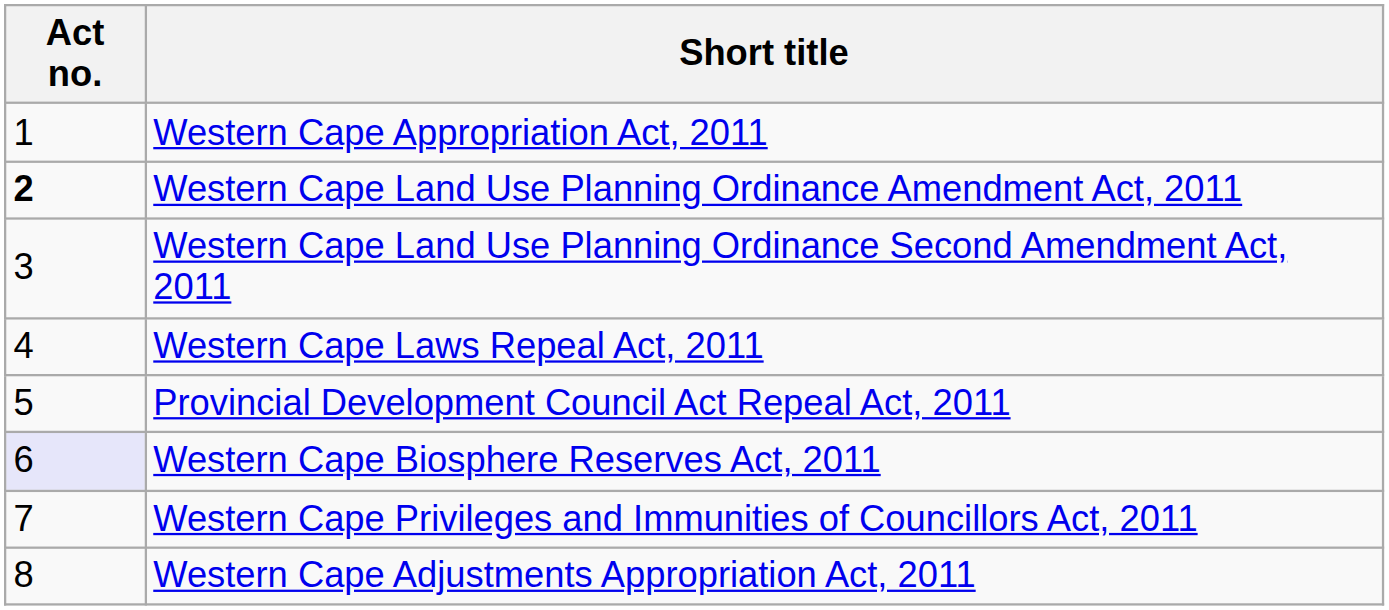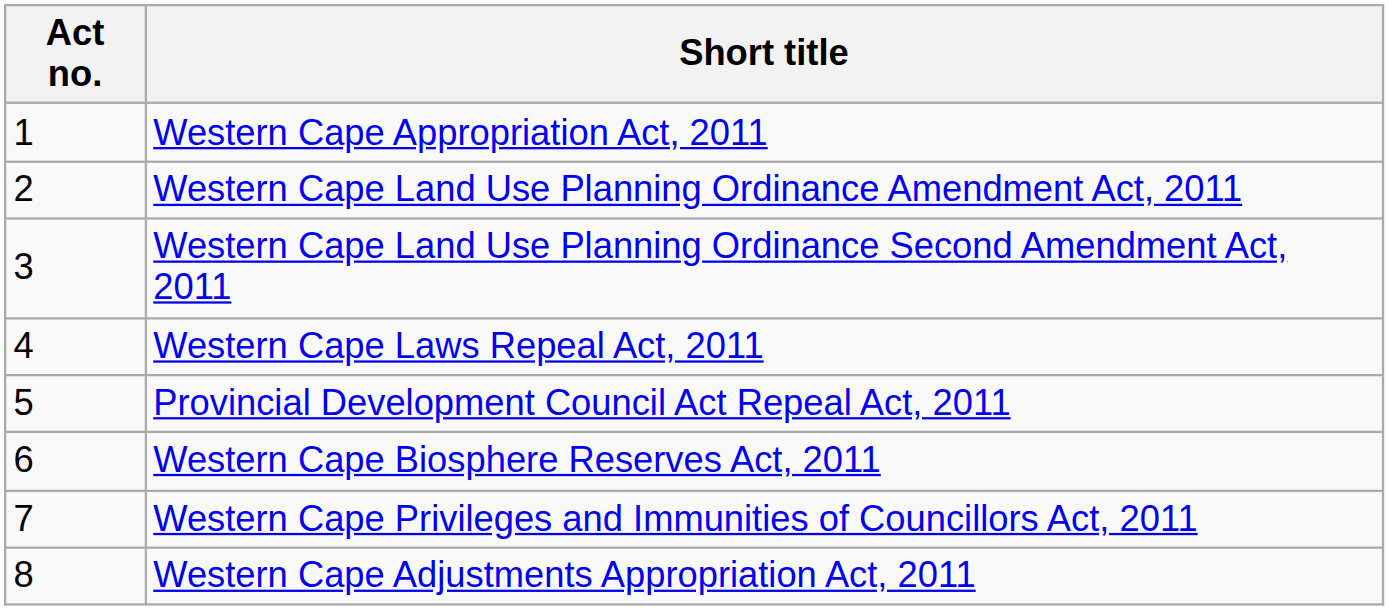Western Cape Land Use Planning Ordinance Amendment Act, 2011 | Act no.: bold -> normal
Western Cape Biosphere Reserves Act, 2011 | Act no.: lavender background -> no background
